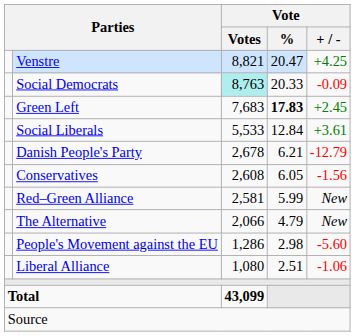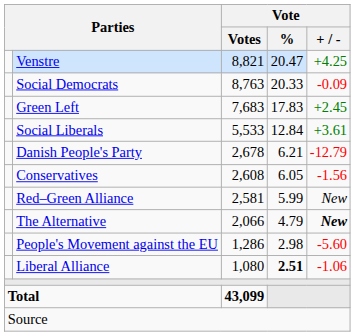Social Democrats | Vote / Votes: paleturquoise background -> no background
Green Left | Vote / %: bold -> normal
The Alternative | Vote / + / -: normal -> bold
Liberal Alliance | Vote / %: normal -> bold
